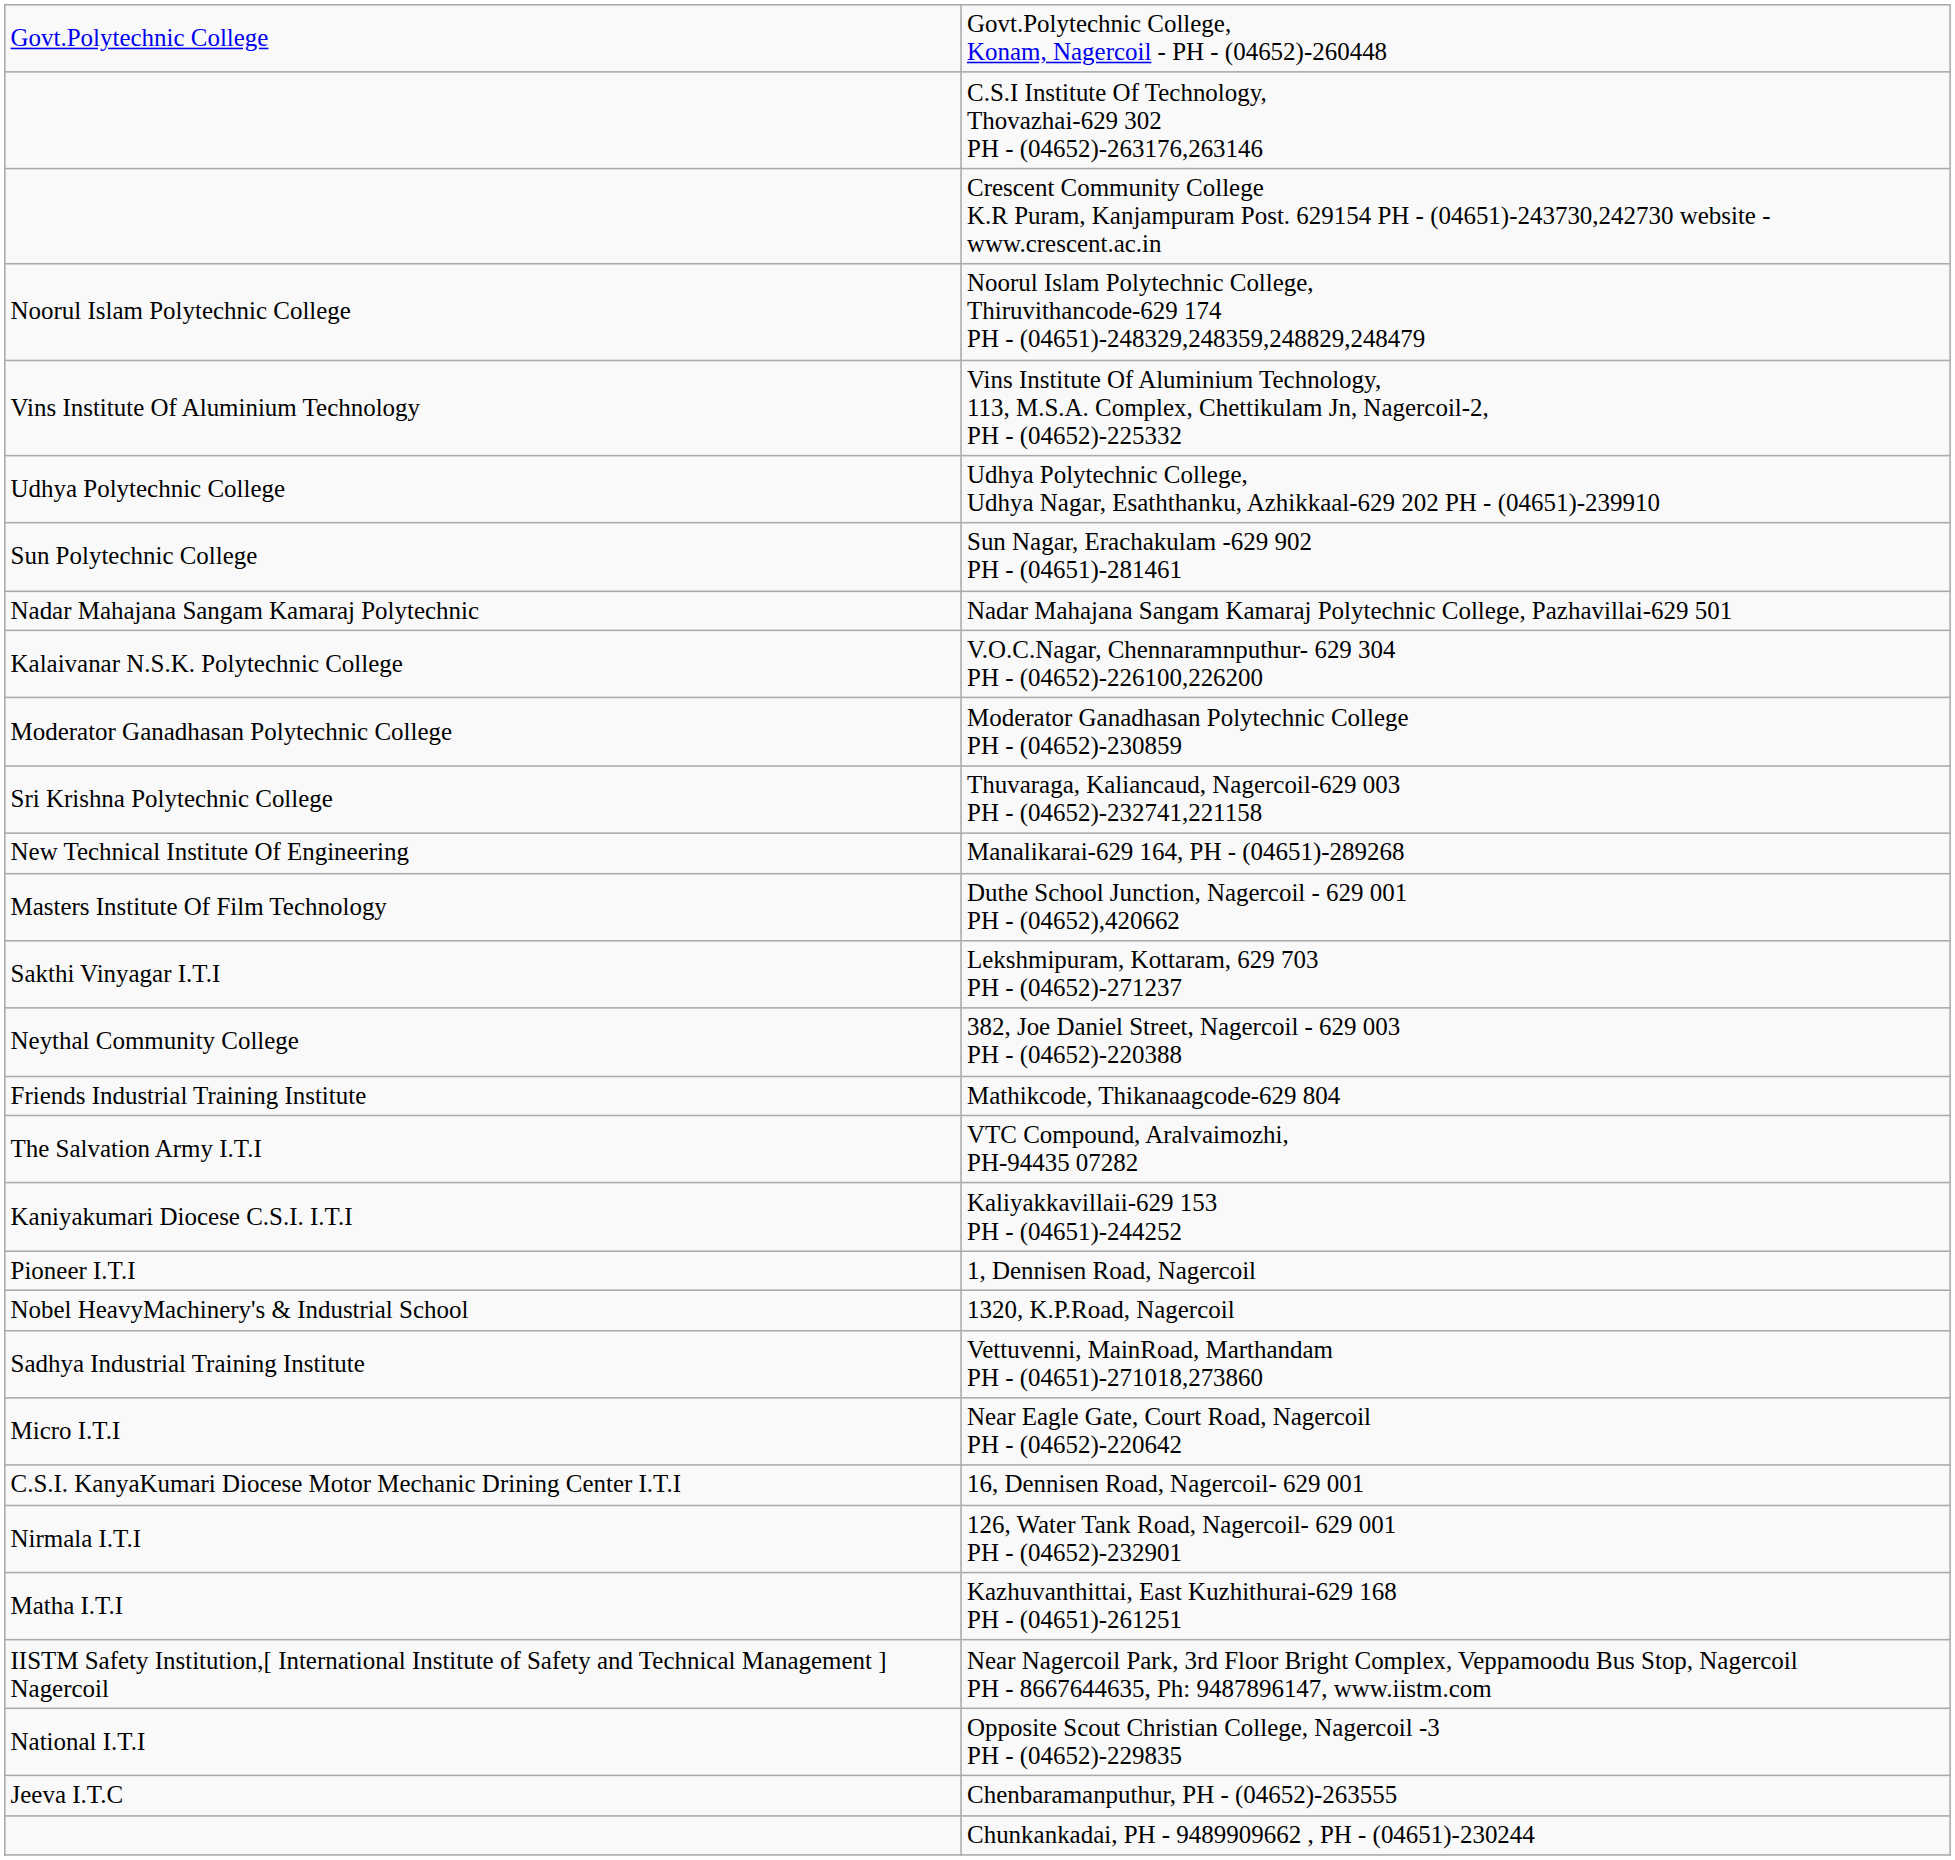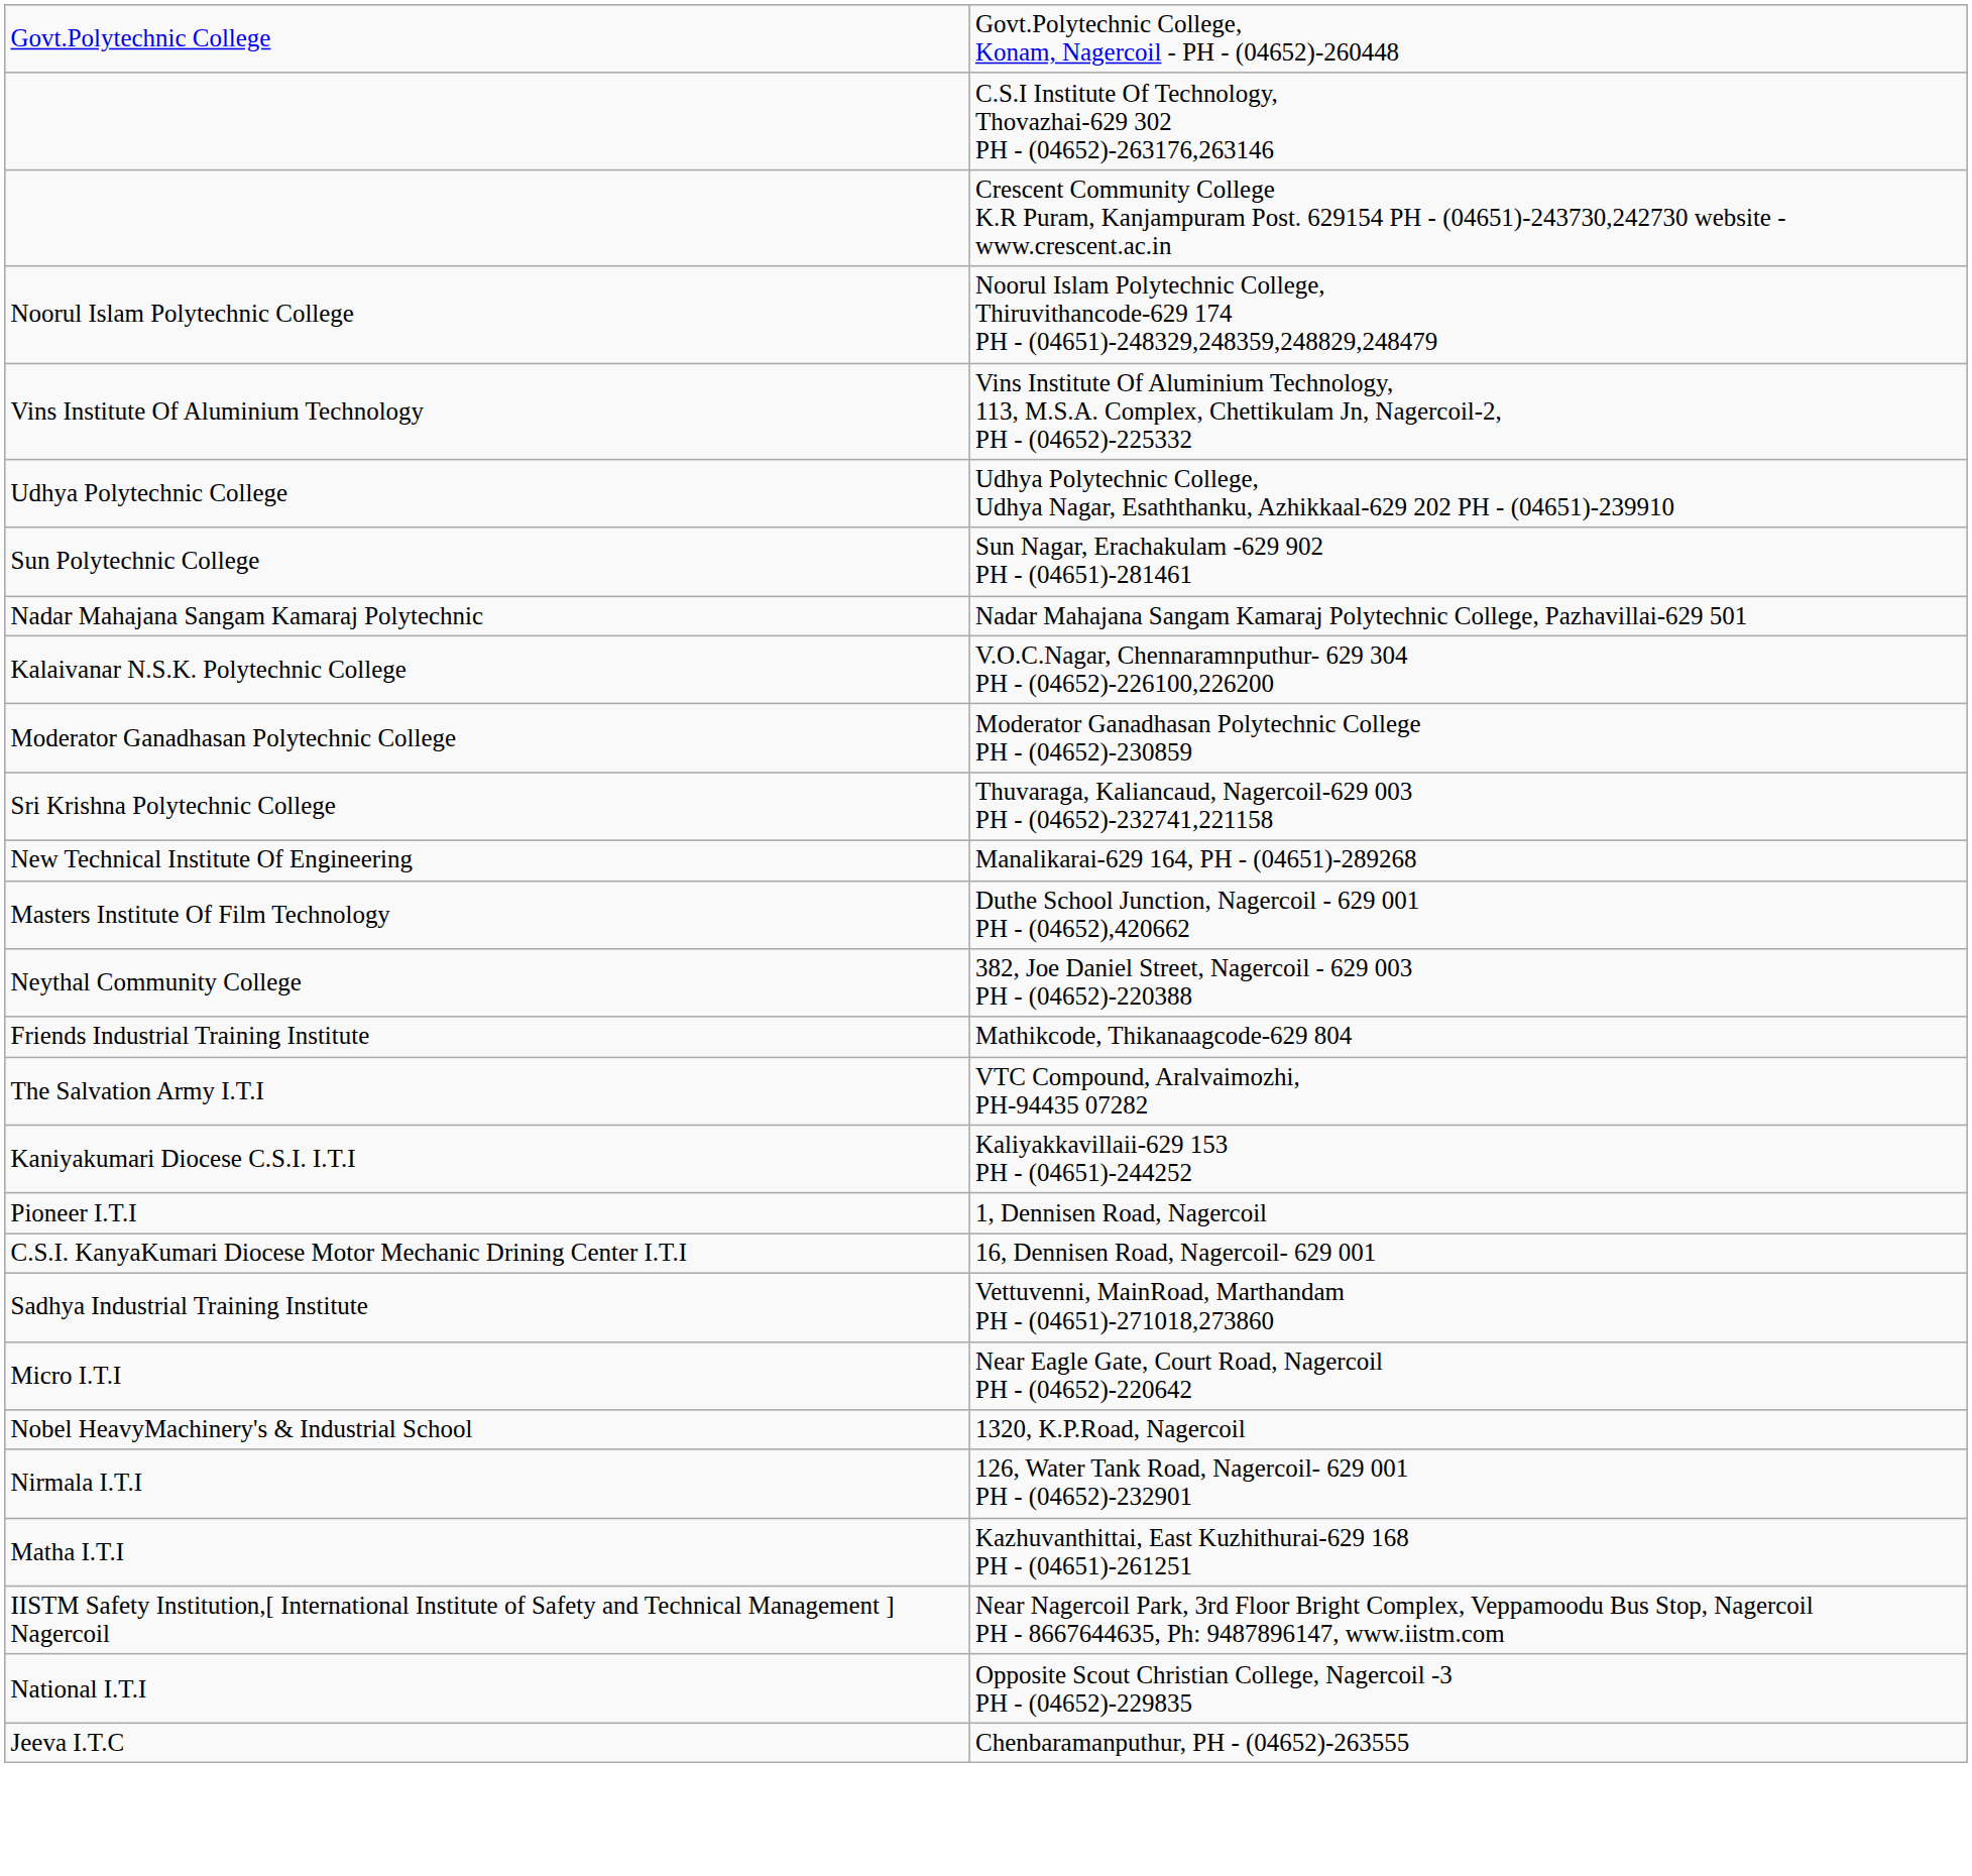- row: Sakthi Vinyagar I.T.I | Lekshmipuram, Kottaram, 629 703 PH - (04652)-271237
rows swapped: 1320, K.P.Road, Nagercoil <-> 16, Dennisen Road, Nagercoil- 629 001
- row: Chunkankadai, PH - 9489909662 , PH - (04651)-230244
